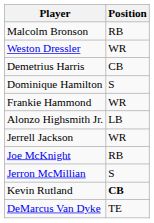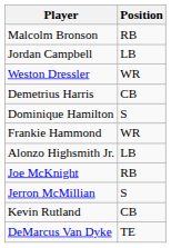+ row: Jordan Campbell | LB
- row: Jerrell Jackson | WR
Kevin Rutland | Position: bold -> normal
